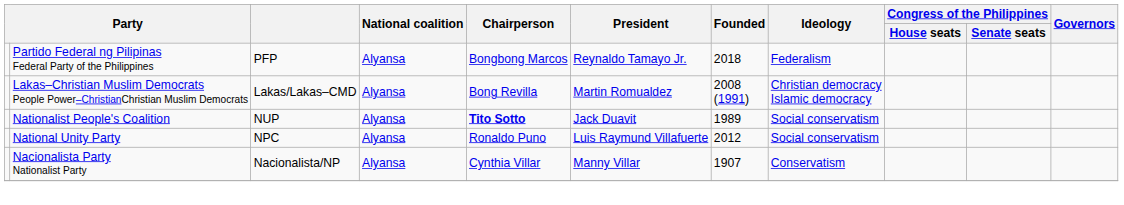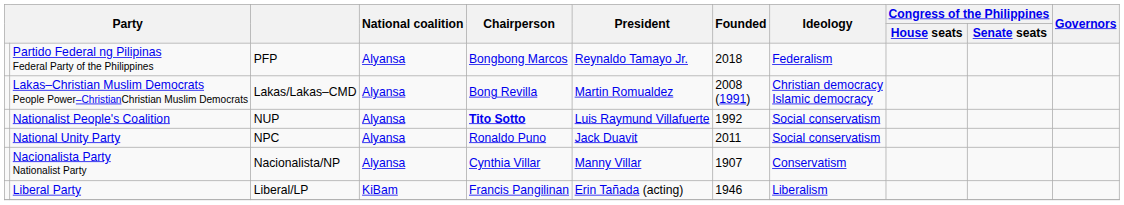Nationalist People's Coalition | President: Jack Duavit -> Luis Raymund Villafuerte
Nationalist People's Coalition | Founded: 1989 -> 1992
National Unity Party | President: Luis Raymund Villafuerte -> Jack Duavit
National Unity Party | Founded: 2012 -> 2011
+ row: Liberal Party | Liberal/LP | KiBam | Francis Pangilinan | Erin Tañada (acting) | 1946 | Liberalism
